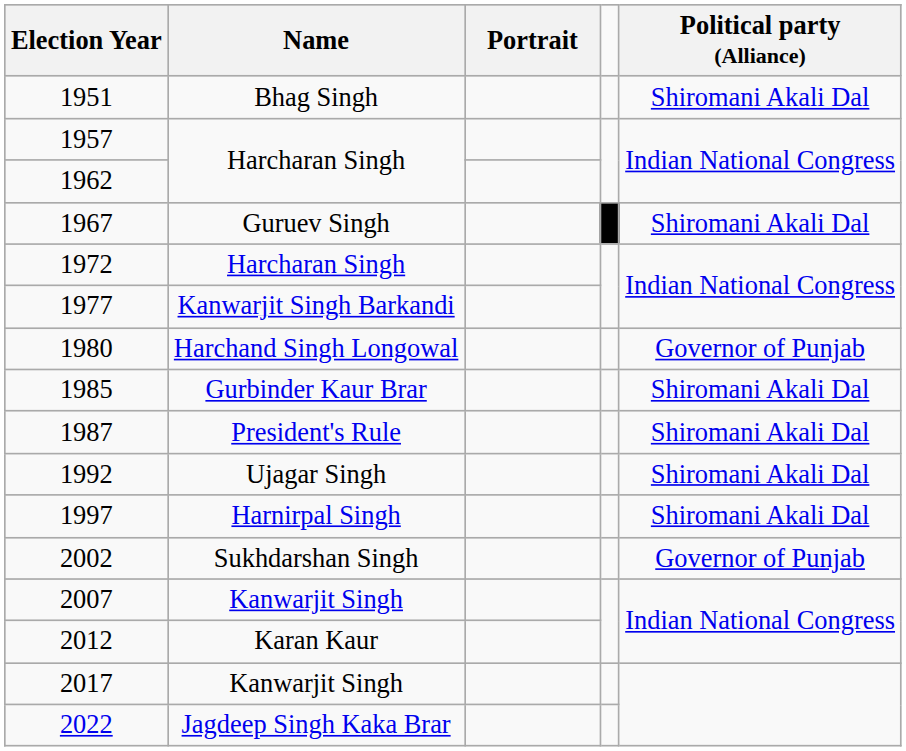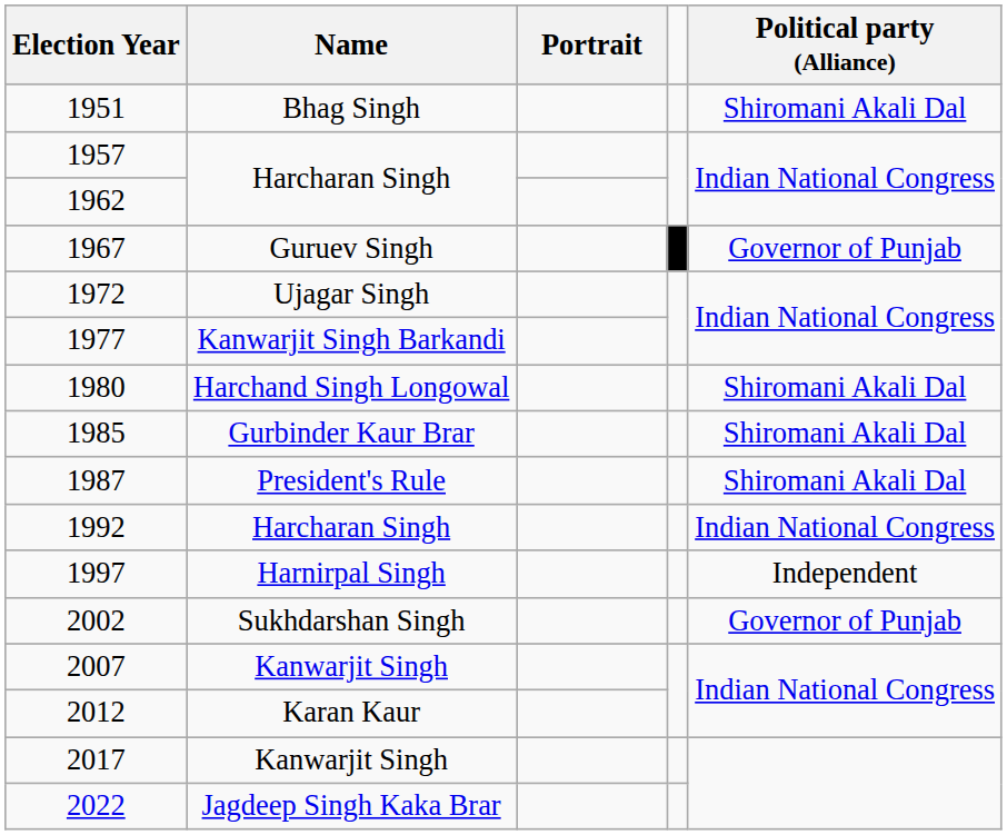1967 | Political party (Alliance): Shiromani Akali Dal -> Governor of Punjab
1972 | Name: Harcharan Singh -> Ujagar Singh
1980 | Political party (Alliance): Governor of Punjab -> Shiromani Akali Dal
1992 | Name: Ujagar Singh -> Harcharan Singh
1992 | Political party (Alliance): Shiromani Akali Dal -> Indian National Congress
1997 | Political party (Alliance): Shiromani Akali Dal -> Independent
